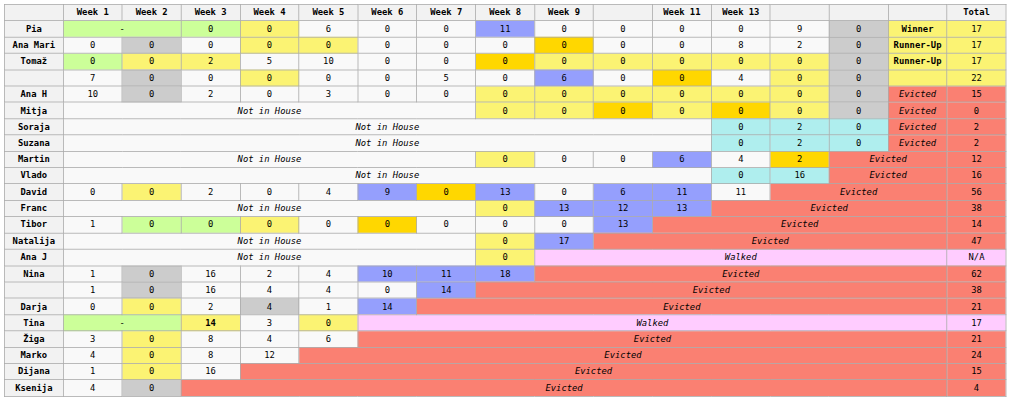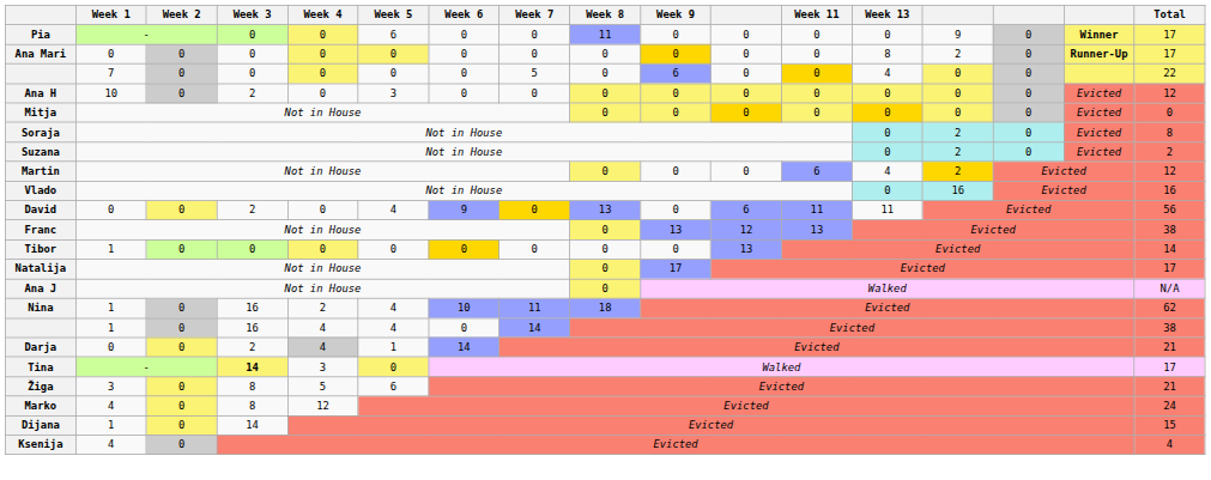- row: Tomaž | 0 | 0 | 2 | 5 | 10 | 0 | 0 | 0 | 0 | 0 | 0 | 0 | 0 | 0 | Runner-Up | 17
Ana H | Total: 15 -> 12
Soraja | Total: 2 -> 8
Natalija | Total: 47 -> 17
Žiga | Week 4: 4 -> 5
Dijana | Week 3: 16 -> 14
